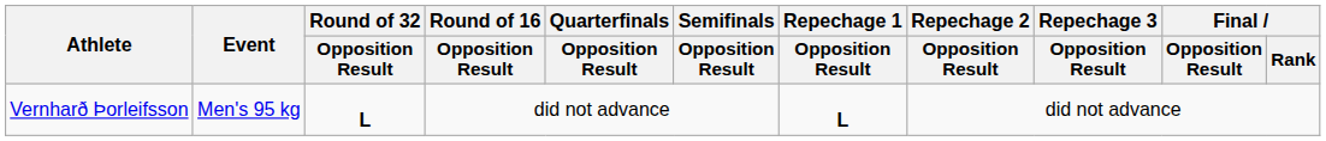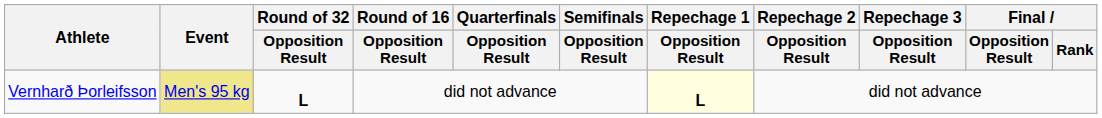Vernharð Þorleifsson | Event: no background -> khaki background
Vernharð Þorleifsson | Repechage 1 / Opposition Result: no background -> lightyellow background
